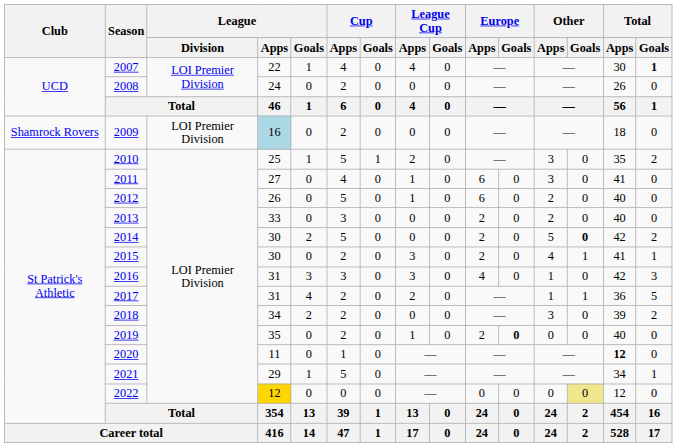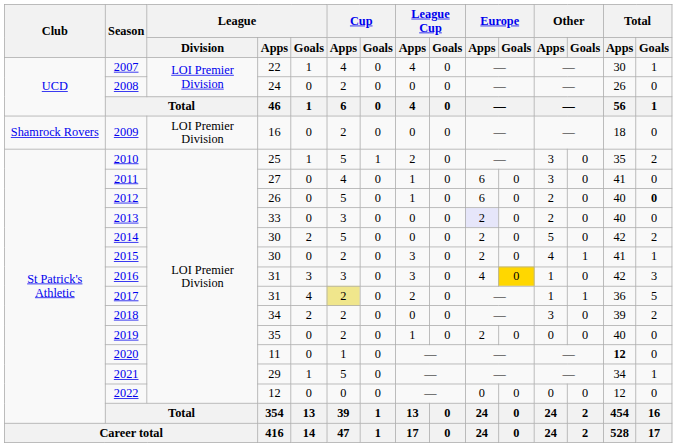2007 | Total / Goals: bold -> normal
2009 | League / Apps: lightblue background -> no background
2012 | Total / Goals: normal -> bold
2013 | Europe / Apps: no background -> lavender background
2014 | Other / Goals: bold -> normal
2016 | Europe / Goals: no background -> gold background
2017 | Cup / Apps: no background -> khaki background
2019 | Europe / Goals: bold -> normal
2022 | League / Apps: gold background -> no background
2022 | Other / Goals: khaki background -> no background
